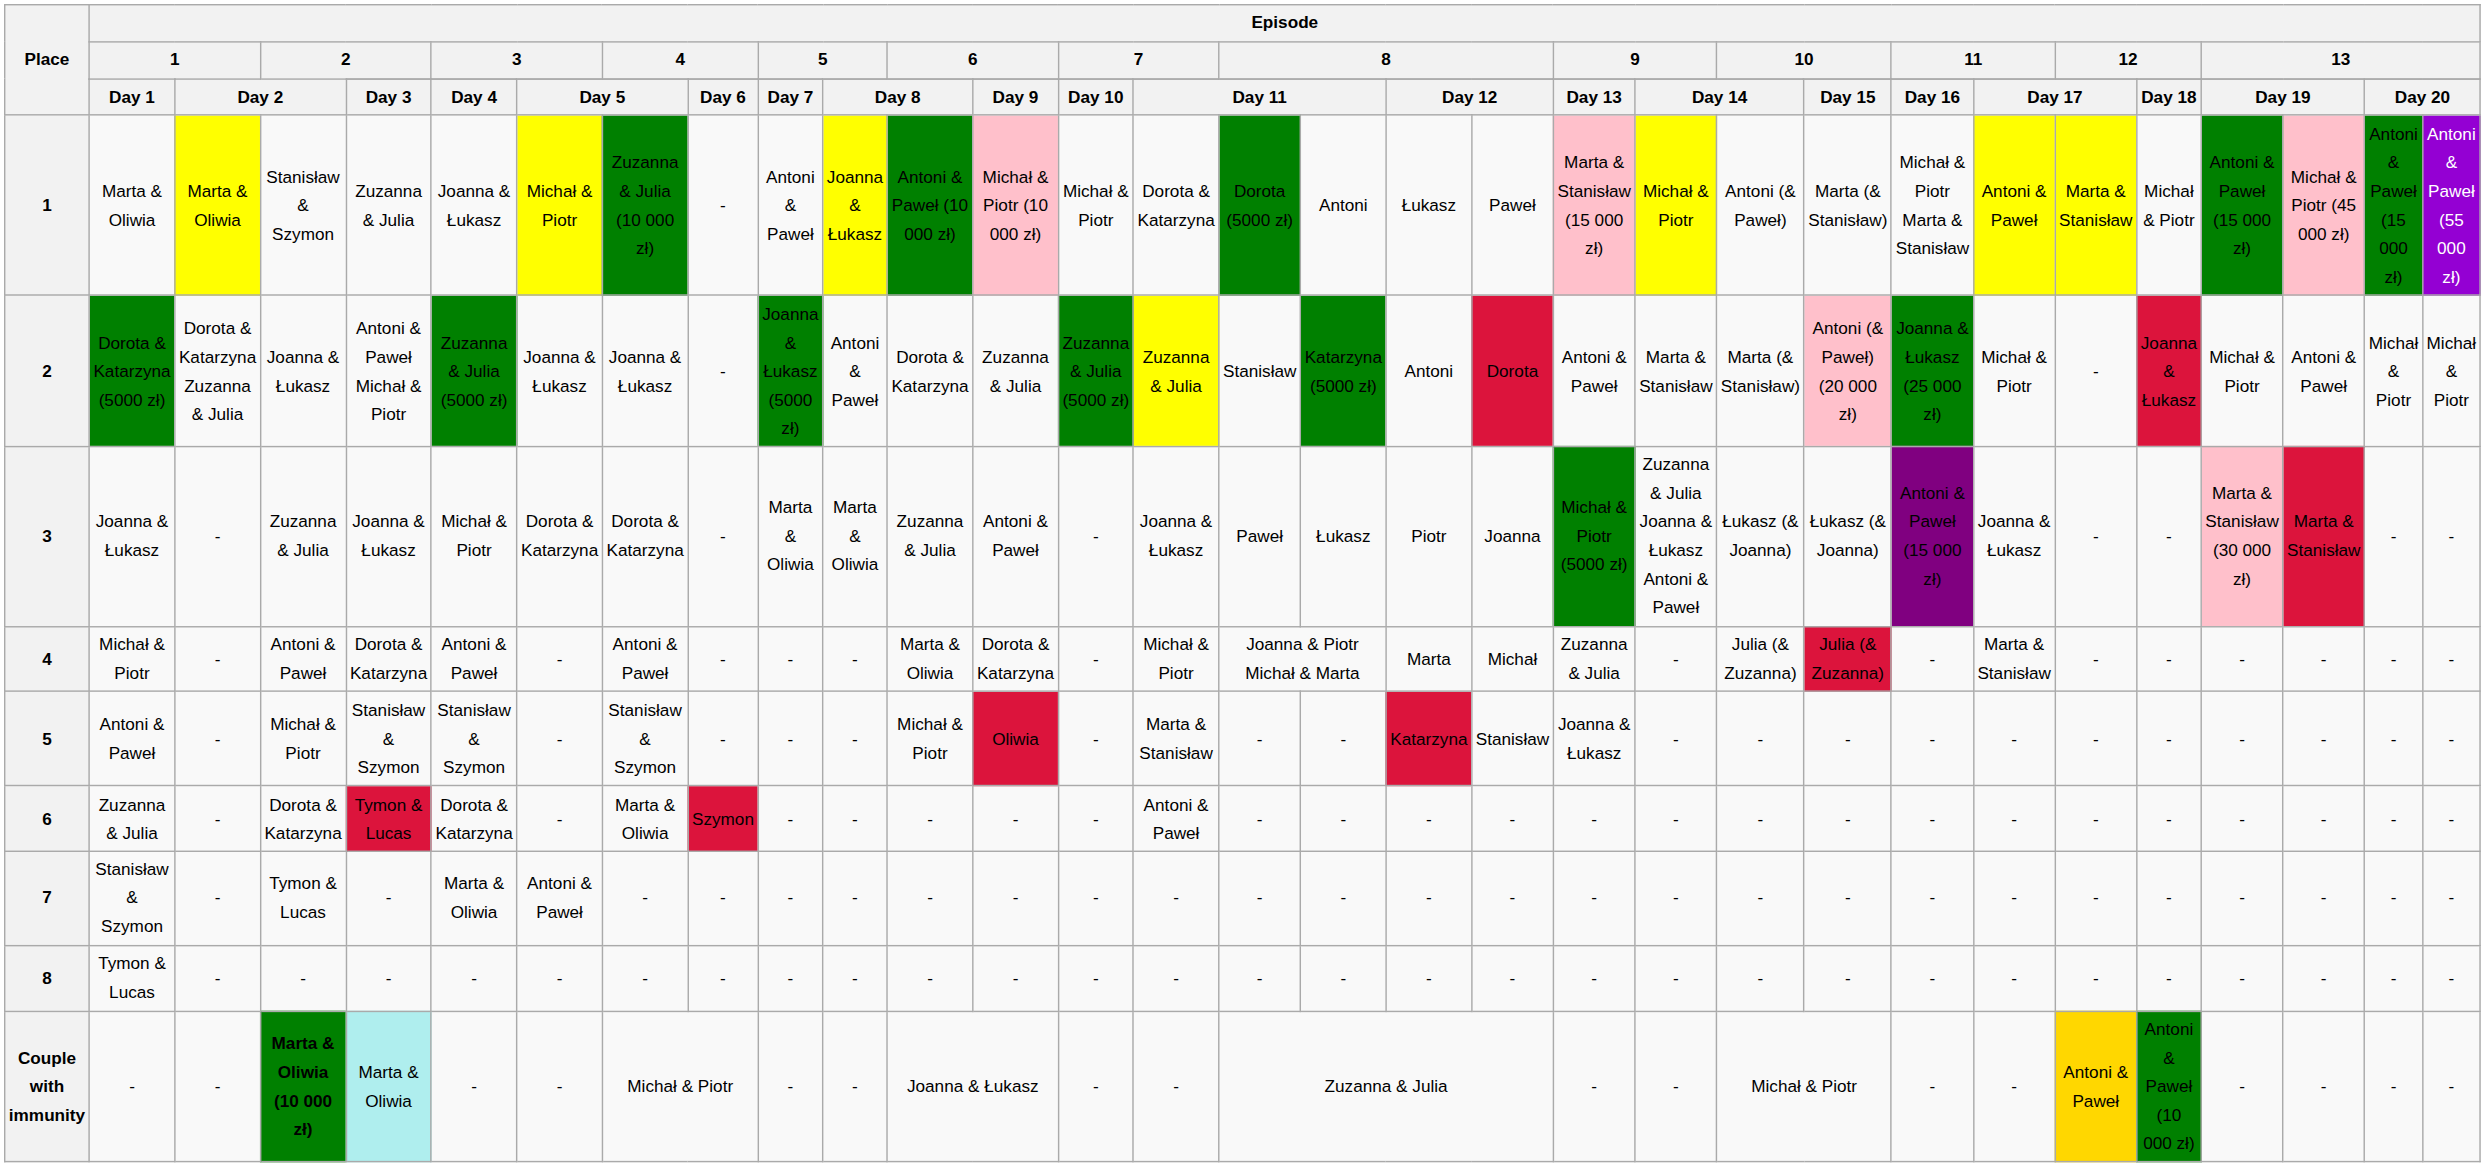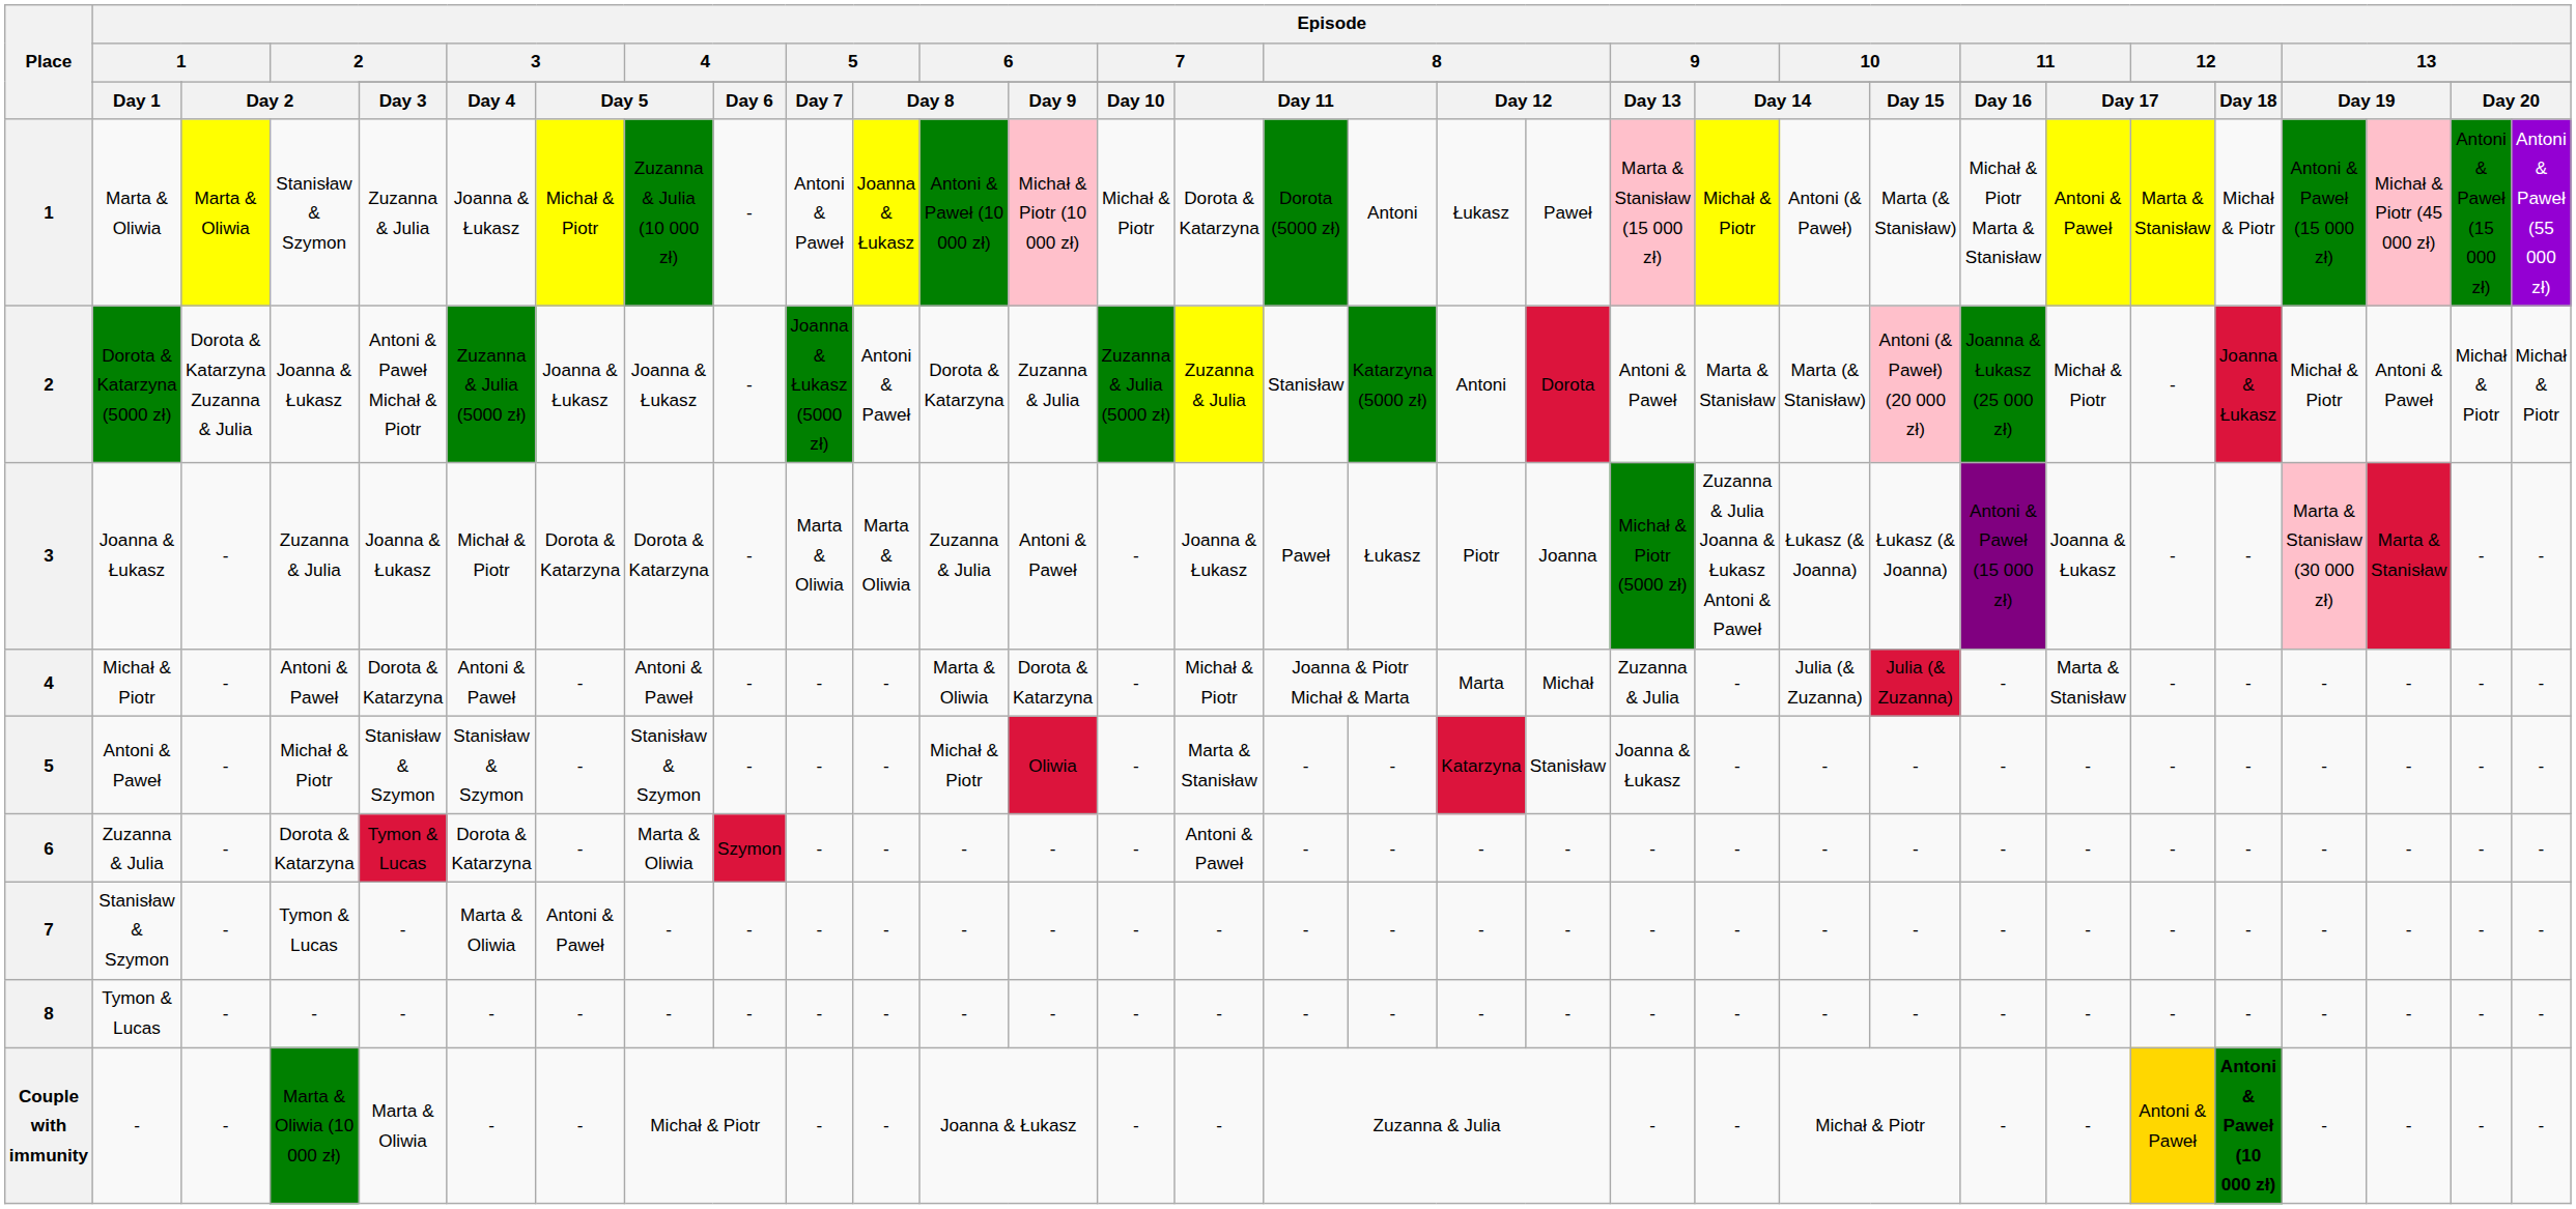Couple with immunity | Episode / 2 / Day 2: bold -> normal
Couple with immunity | Episode / 2 / Day 3: paleturquoise background -> no background
Couple with immunity | Episode / 12 / Day 18: normal -> bold
